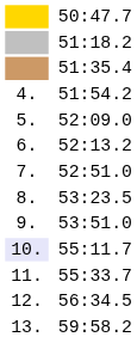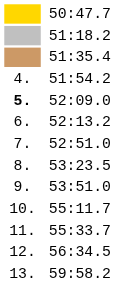52:09.0 | column 1: normal -> bold
55:11.7 | column 1: lavender background -> no background
